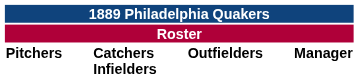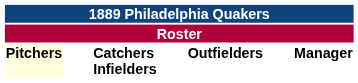Pitchers | column 1: no background -> lightyellow background
